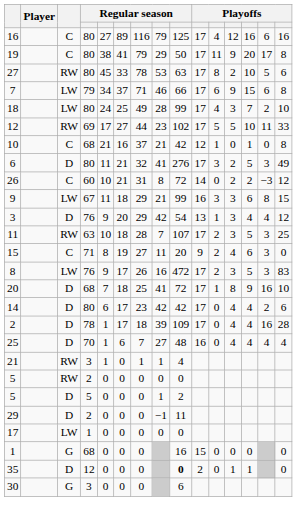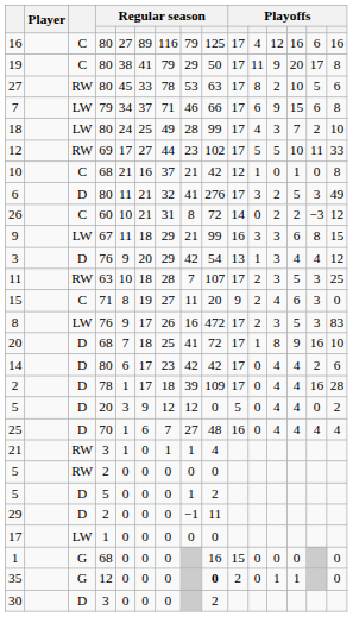+ row: 5 | D | 20 | 3 | 9 | 12 | 12 | 0 | 5 | 0 | 4 | 4 | 0 | 2
35 | column 3: D -> G
30 | column 3: G -> D
30 | column 9: 6 -> 2
